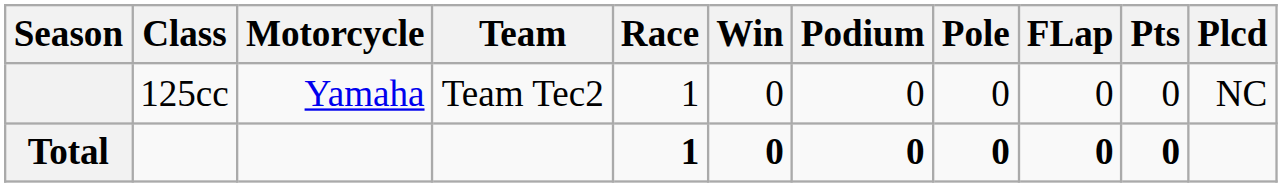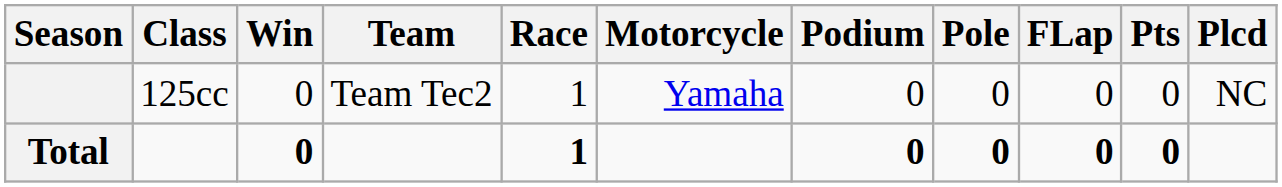columns swapped: Motorcycle <-> Win
